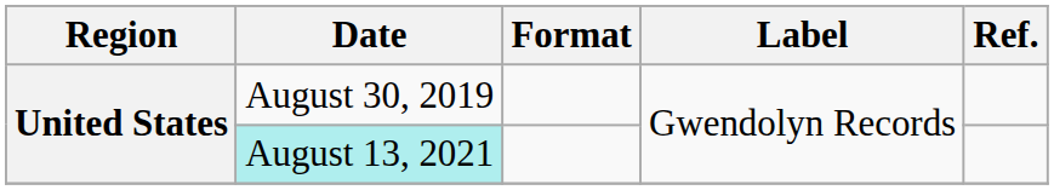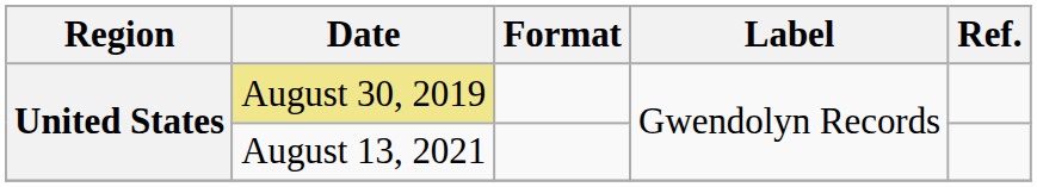August 30, 2019 | Date: no background -> khaki background
August 13, 2021 | Date: paleturquoise background -> no background
